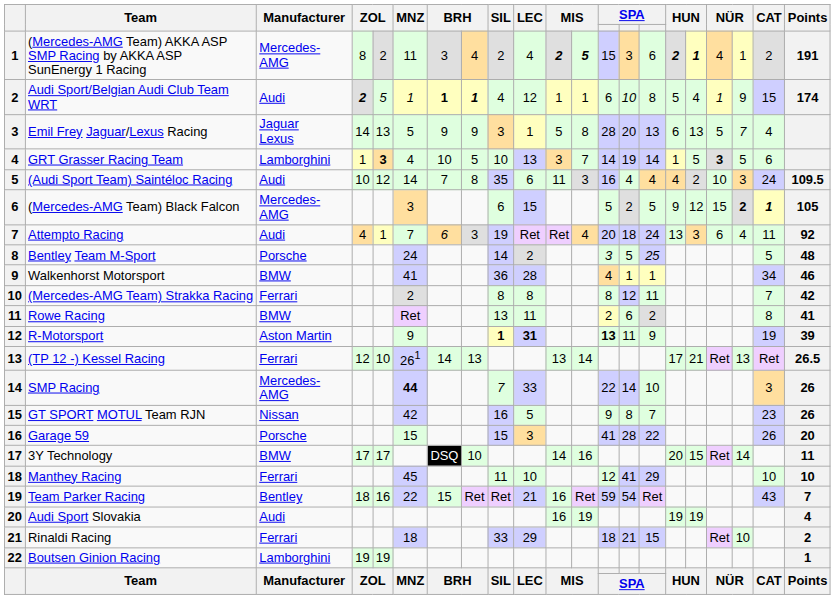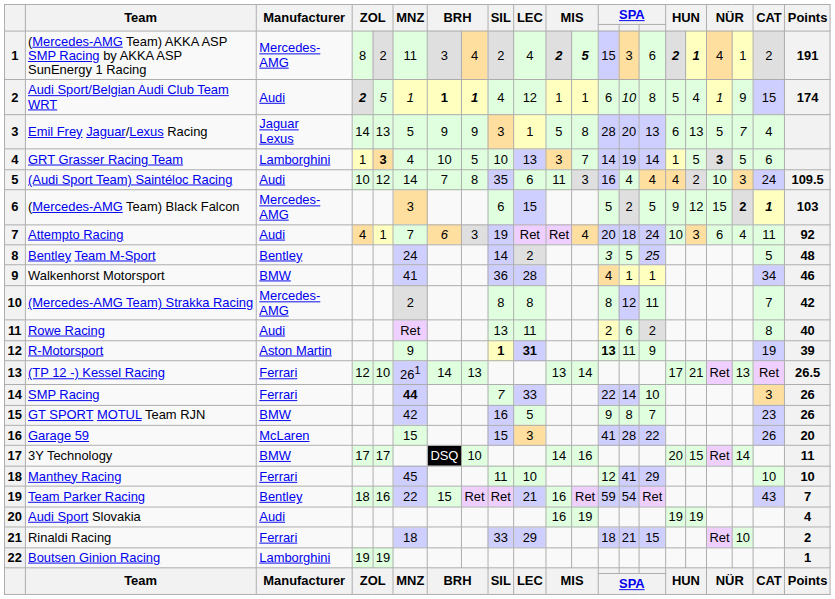(Mercedes-AMG Team) Black Falcon | Points: 105 -> 103
Attempto Racing | column 16: 13 -> 10
Bentley Team M-Sport | Manufacturer: Porsche -> Bentley
(Mercedes-AMG Team) Strakka Racing | Manufacturer: Ferrari -> Mercedes-AMG
Rowe Racing | Manufacturer: BMW -> Audi
Rowe Racing | Points: 41 -> 40
SMP Racing | Manufacturer: Mercedes-AMG -> Ferrari
GT SPORT MOTUL Team RJN | Manufacturer: Nissan -> BMW
Garage 59 | Manufacturer: Porsche -> McLaren
